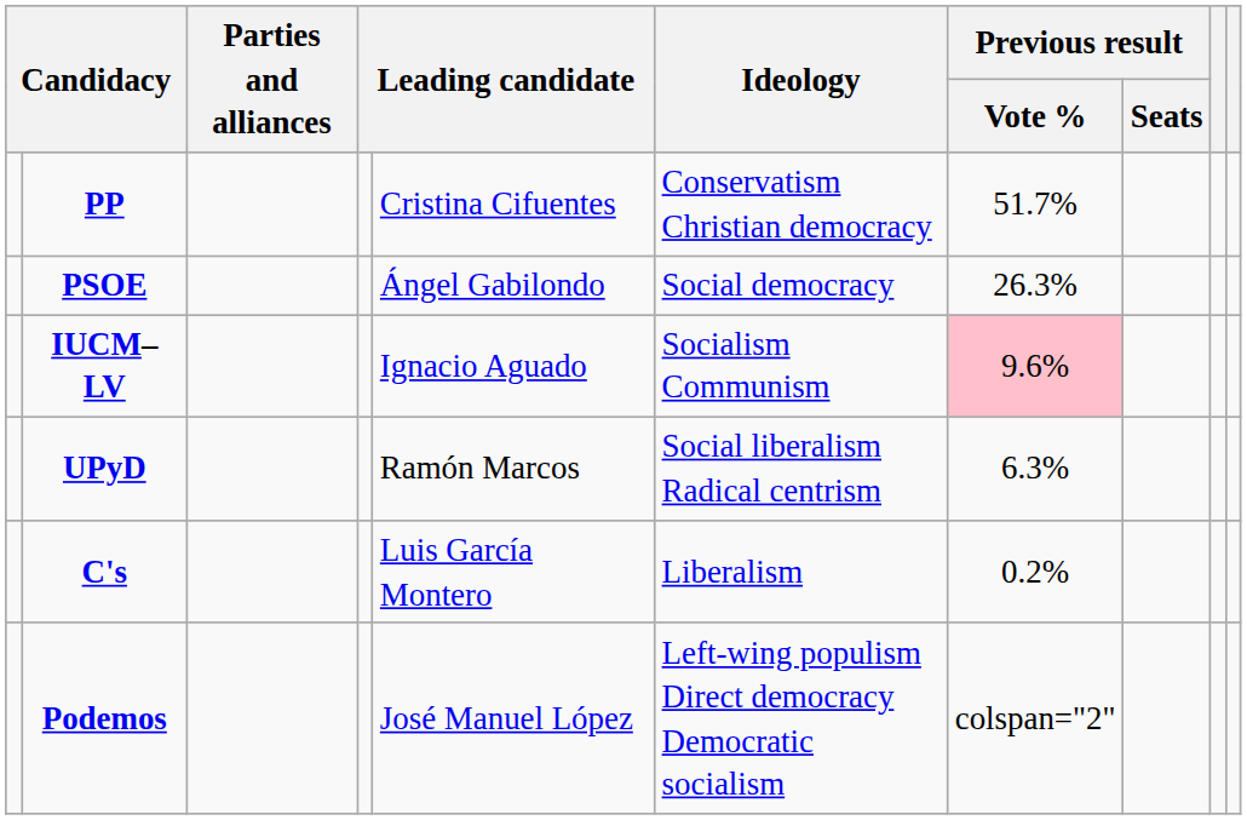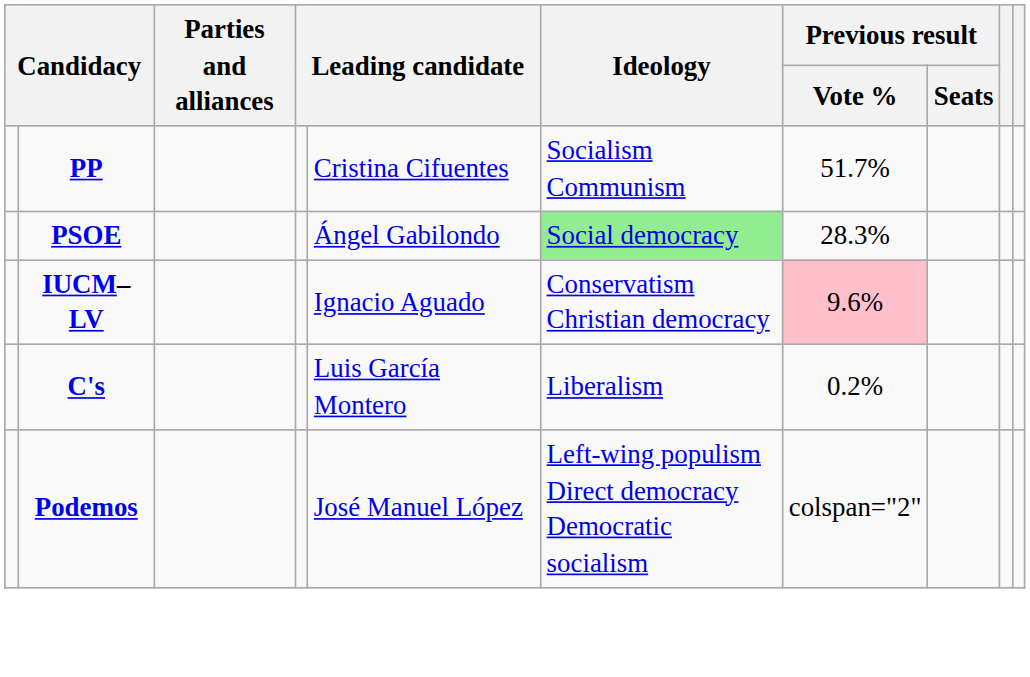PP | Ideology: Conservatism Christian democracy -> Socialism Communism
PSOE | Ideology: no background -> lightgreen background
PSOE | Previous result / Vote %: 26.3% -> 28.3%
IUCM–LV | Ideology: Socialism Communism -> Conservatism Christian democracy
- row: UPyD | Ramón Marcos | Social liberalism Radical centrism | 6.3%
